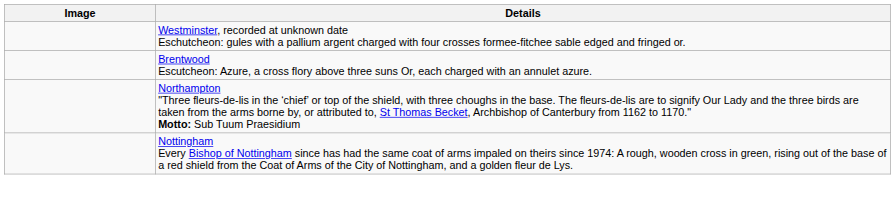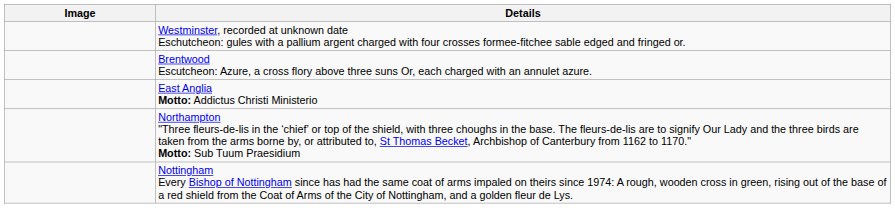+ row: East Anglia Motto: Addictus Christi Ministerio
